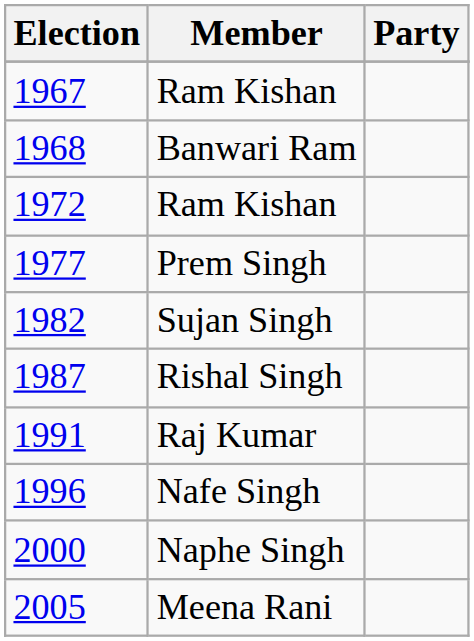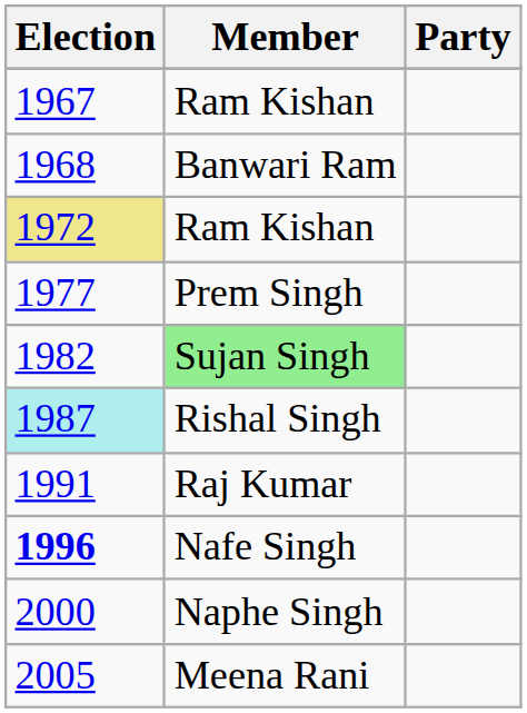1972 / Ram Kishan | Election: no background -> khaki background
Sujan Singh | Member: no background -> lightgreen background
Rishal Singh | Election: no background -> paleturquoise background
Nafe Singh | Election: normal -> bold
